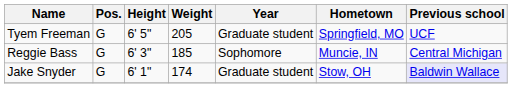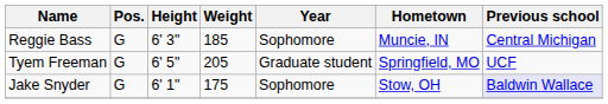rows swapped: Reggie Bass <-> Tyem Freeman
Jake Snyder | Weight: 174 -> 175
Jake Snyder | Year: Graduate student -> Sophomore
